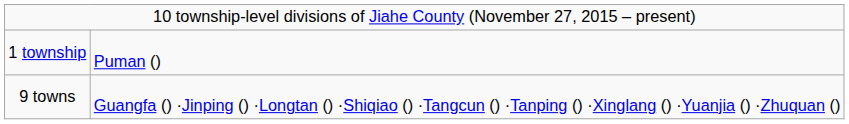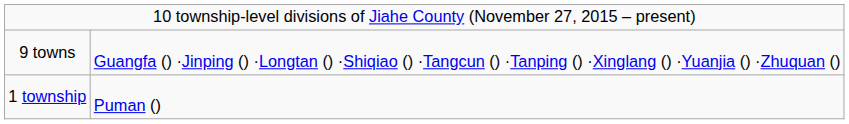rows swapped: 9 towns <-> 1 township
